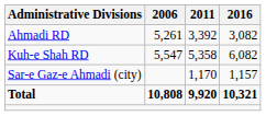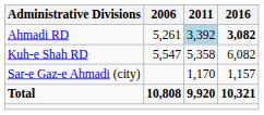Ahmadi RD | 2011: no background -> lightblue background
Ahmadi RD | 2016: normal -> bold
